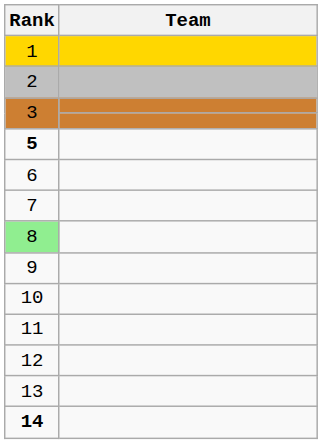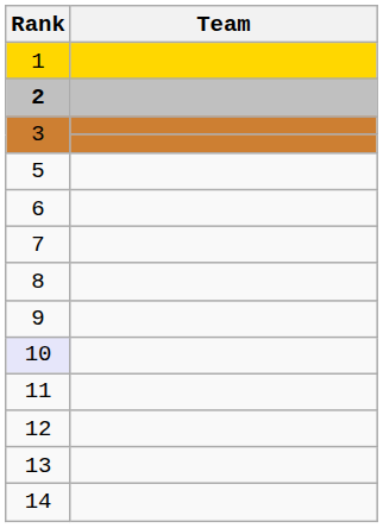row 3 | Rank: normal -> bold
row 6 | Rank: bold -> normal
row 9 | Rank: lightgreen background -> no background
row 11 | Rank: no background -> lavender background
row 15 | Rank: bold -> normal
